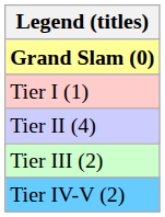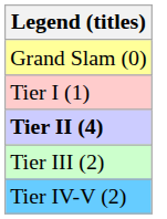row 2 | column 1: bold -> normal
row 4 | column 1: normal -> bold
